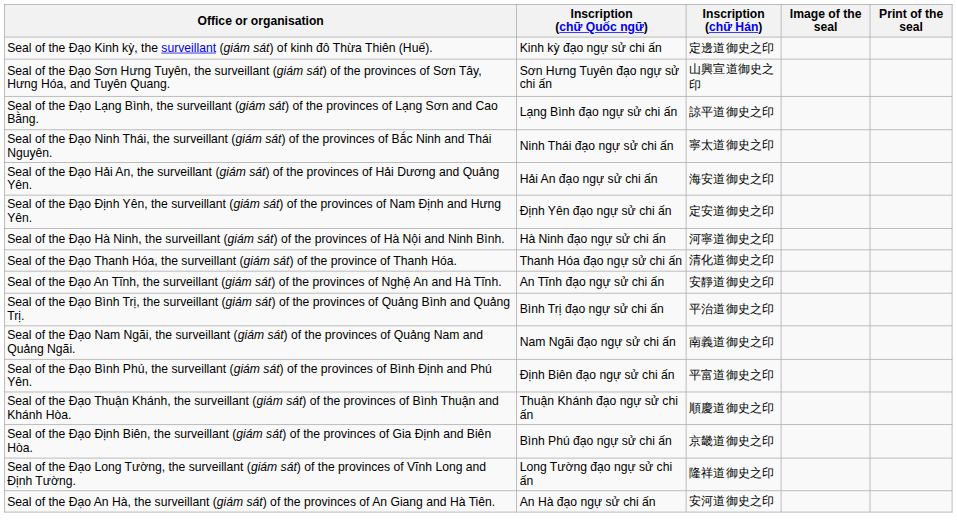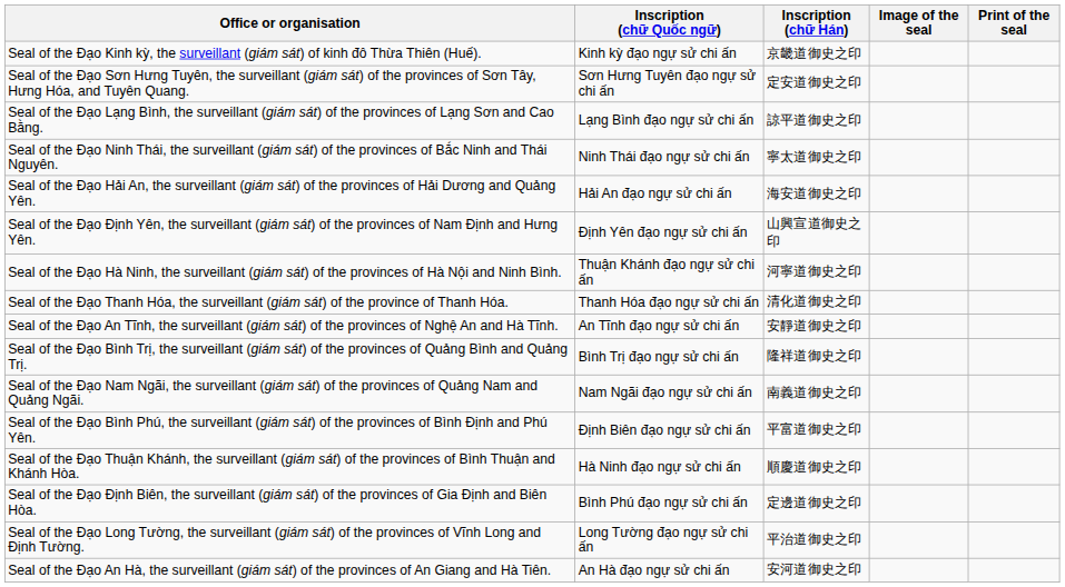row 2 | Inscription (chữ Hán): 定邊道御史之印 -> 京畿道御史之印
row 3 | Inscription (chữ Hán): 山興宣道御史之印 -> 定安道御史之印
row 7 | Inscription (chữ Hán): 定安道御史之印 -> 山興宣道御史之印
row 8 | Inscription (chữ Quốc ngữ): Hà Ninh đạo ngự sử chi ấn -> Thuận Khánh đạo ngự sử chi ấn
row 11 | Inscription (chữ Hán): 平治道御史之印 -> 隆祥道御史之印
row 14 | Inscription (chữ Quốc ngữ): Thuận Khánh đạo ngự sử chi ấn -> Hà Ninh đạo ngự sử chi ấn
row 15 | Inscription (chữ Hán): 京畿道御史之印 -> 定邊道御史之印
row 16 | Inscription (chữ Hán): 隆祥道御史之印 -> 平治道御史之印
